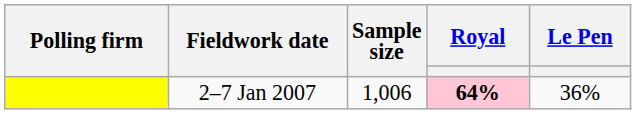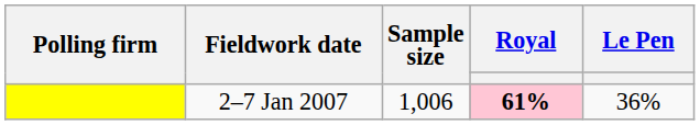2–7 Jan 2007 | Royal: 64% -> 61%
